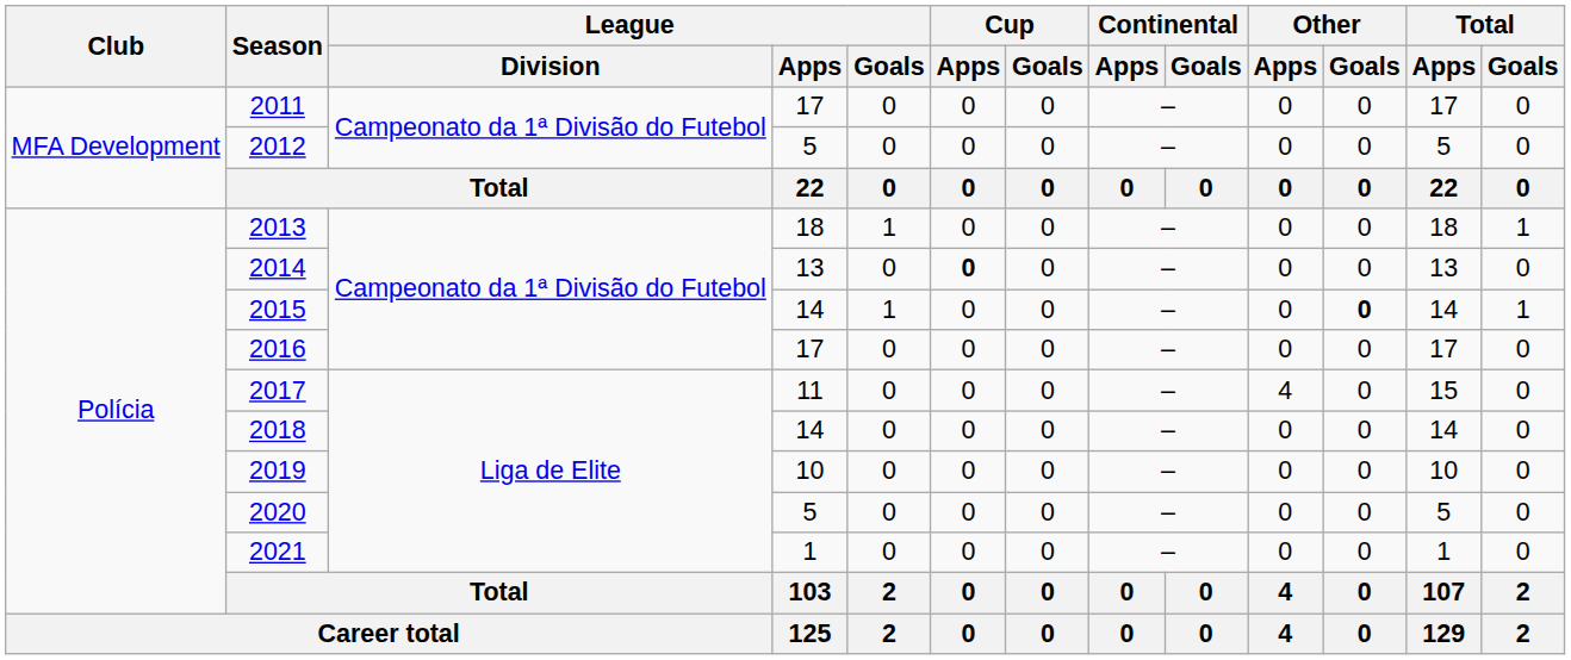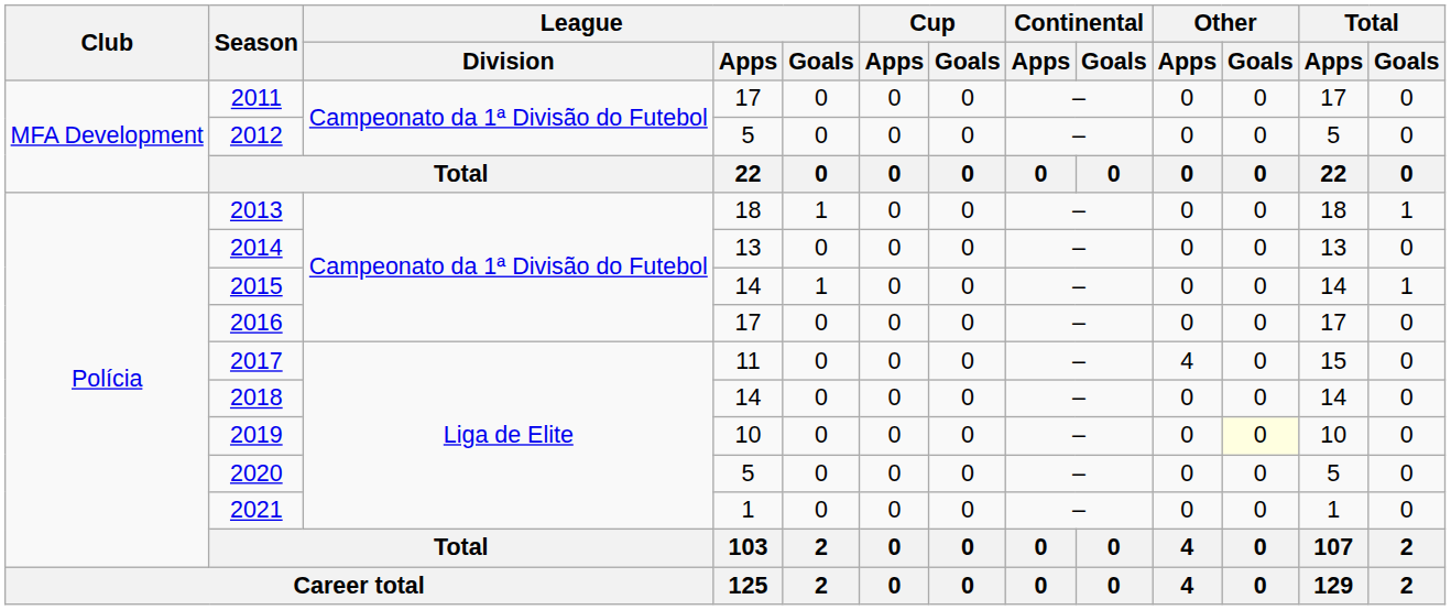2014 | Cup / Apps: bold -> normal
2015 | Other / Goals: bold -> normal
2019 | Other / Goals: no background -> lightyellow background
